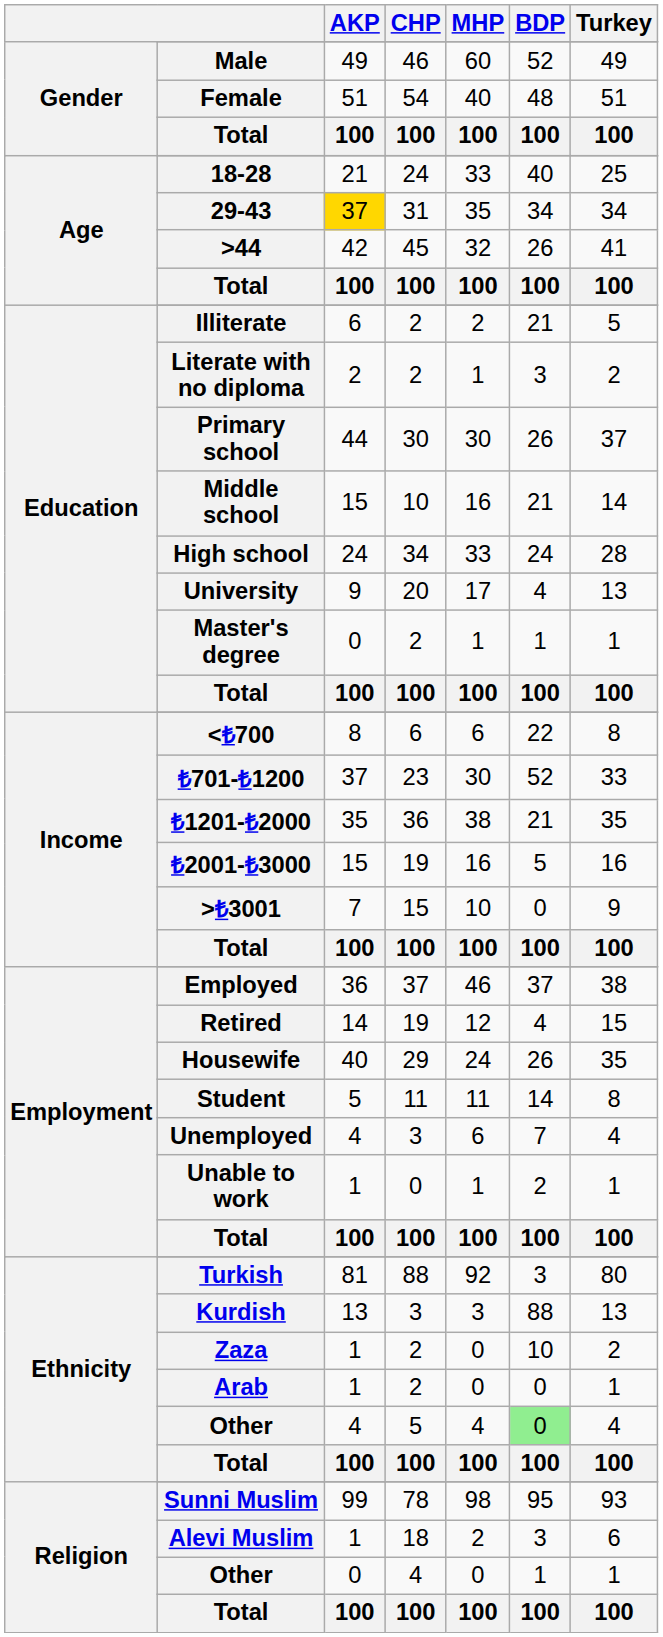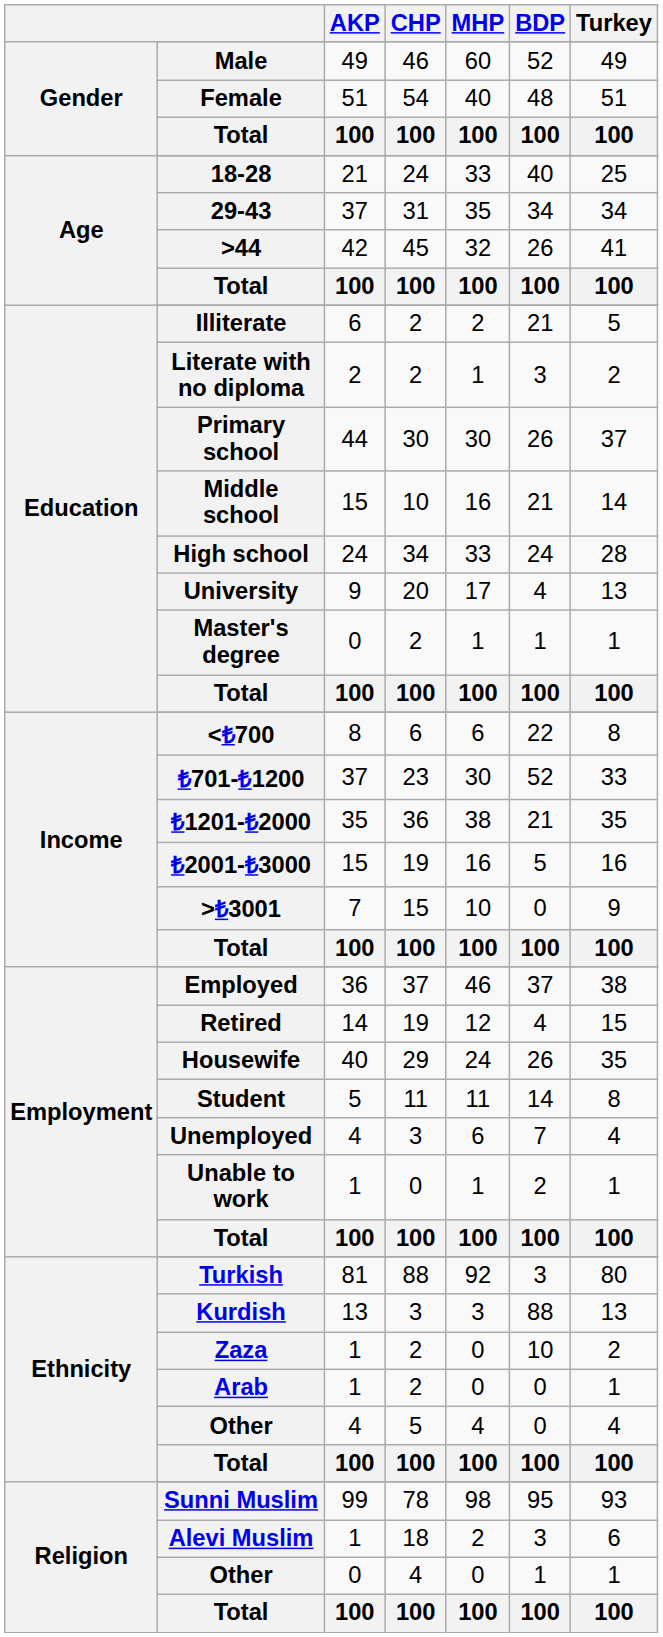29-43 | AKP: gold background -> no background
Other / 5 | BDP: lightgreen background -> no background
